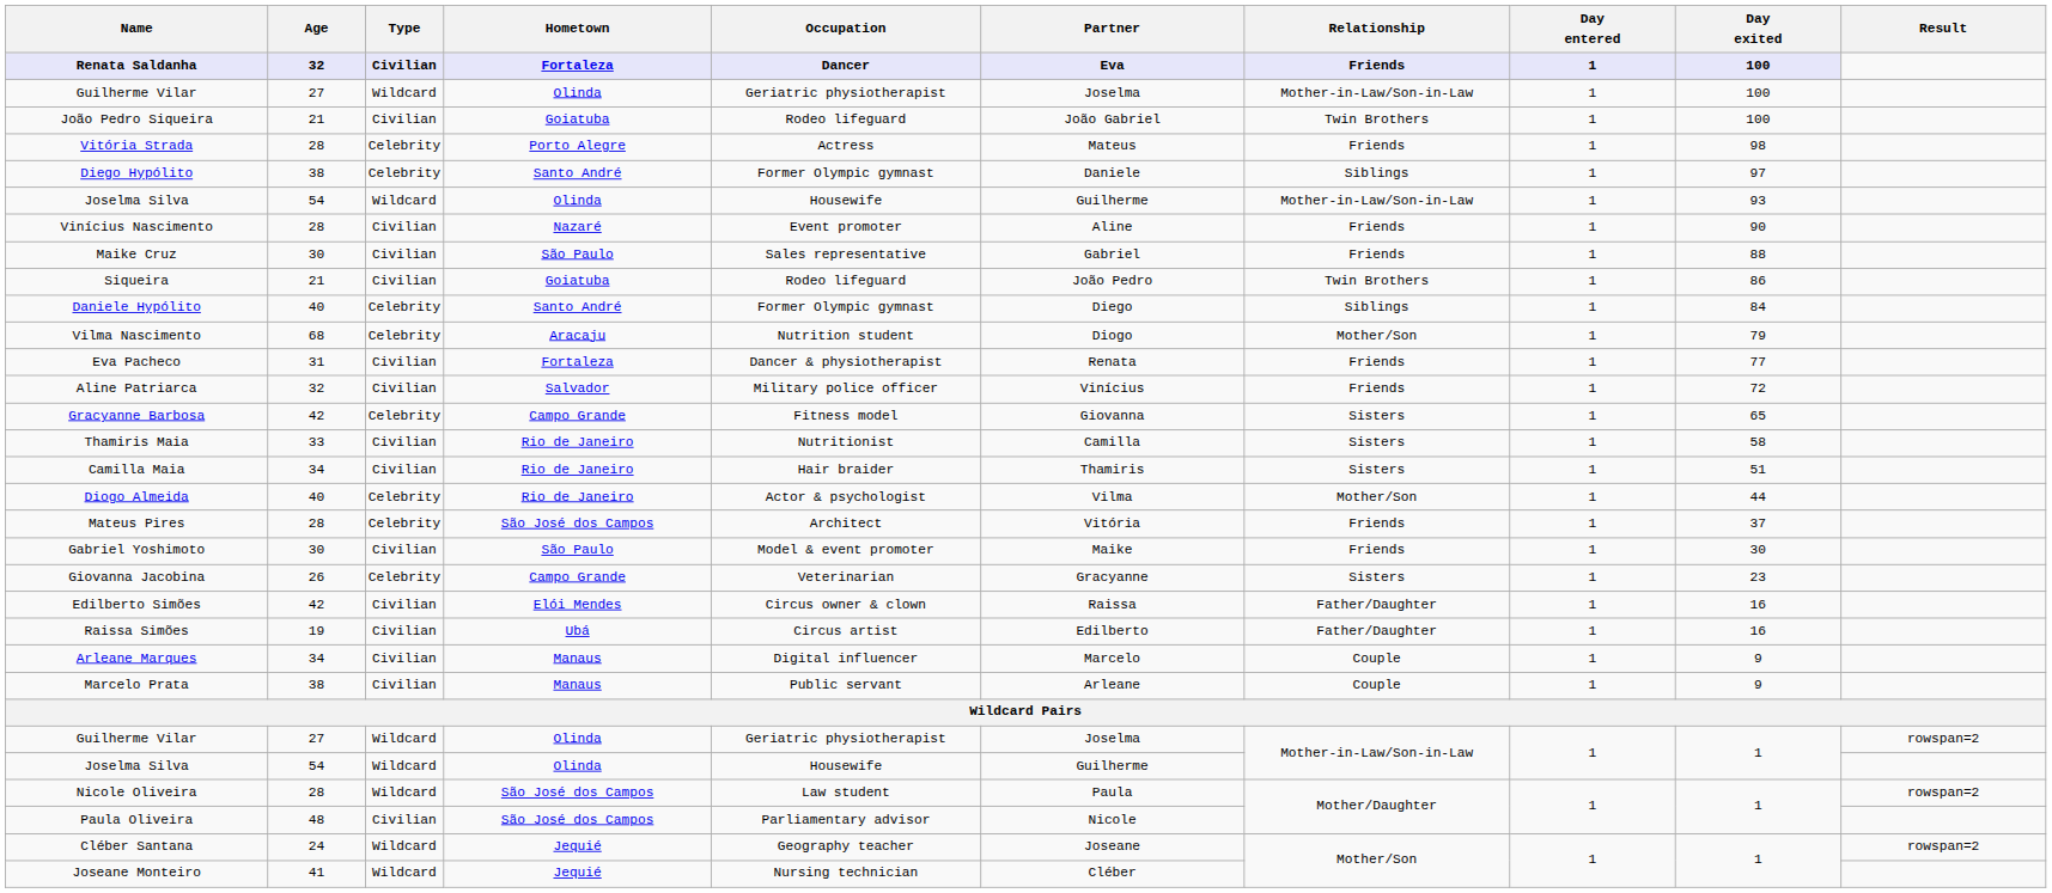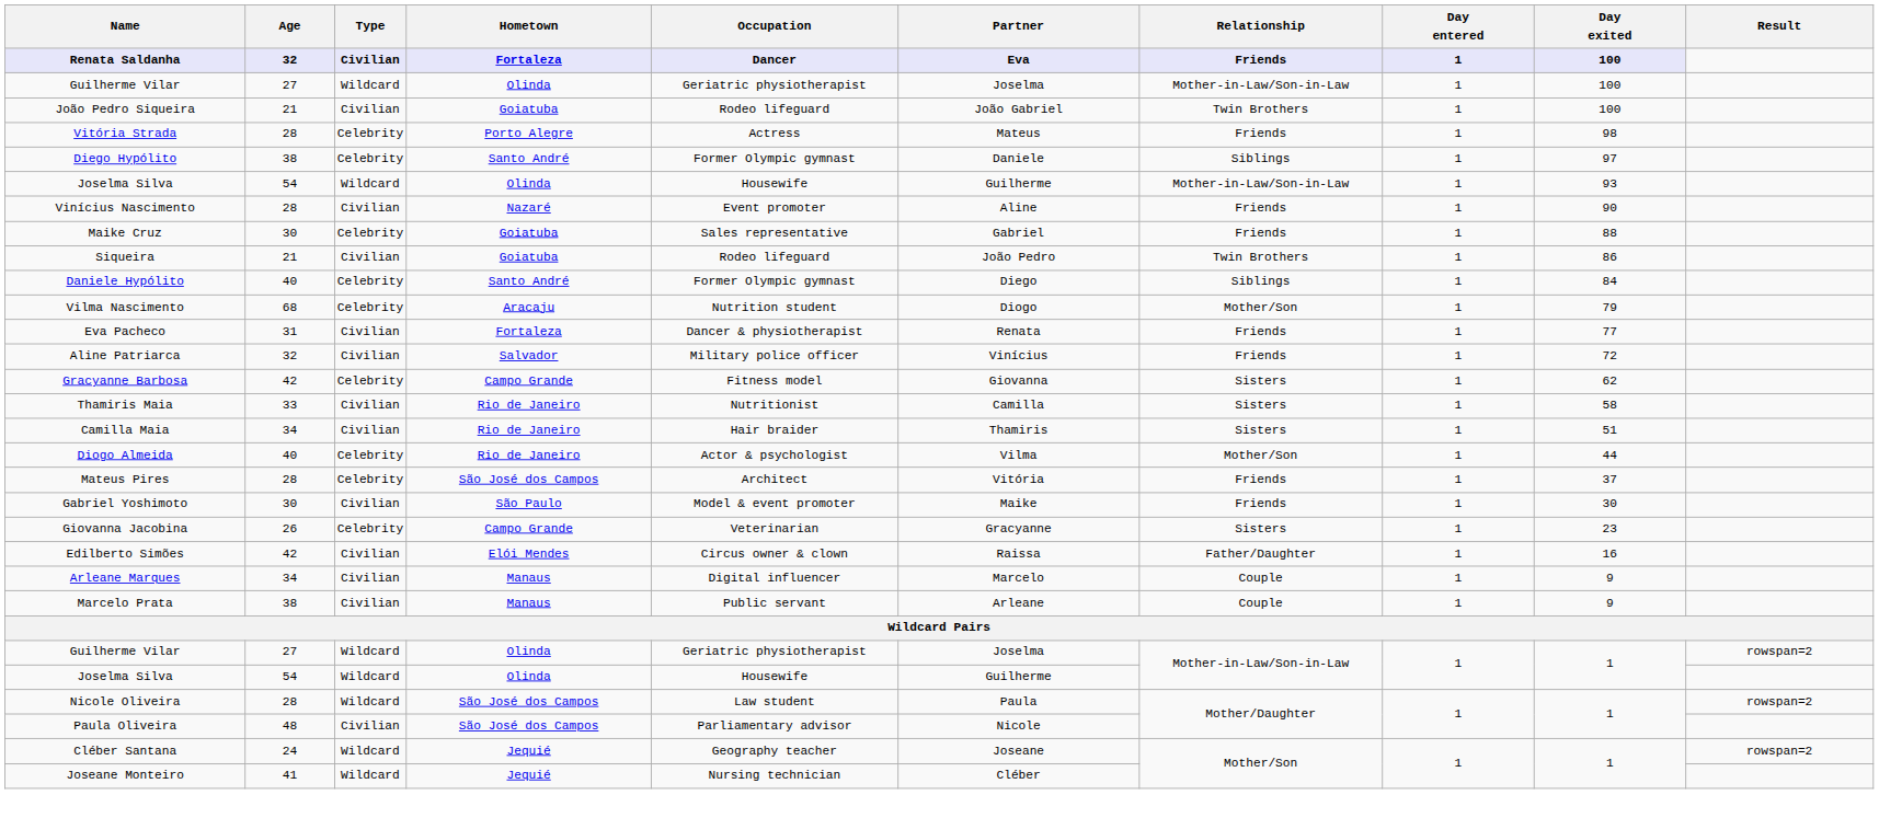Maike Cruz | Type: Civilian -> Celebrity
Maike Cruz | Hometown: São Paulo -> Goiatuba
Gracyanne Barbosa | Day exited: 65 -> 62
- row: Raissa Simões | 19 | Civilian | Ubá | Circus artist | Edilberto | Father/Daughter | 1 | 16
